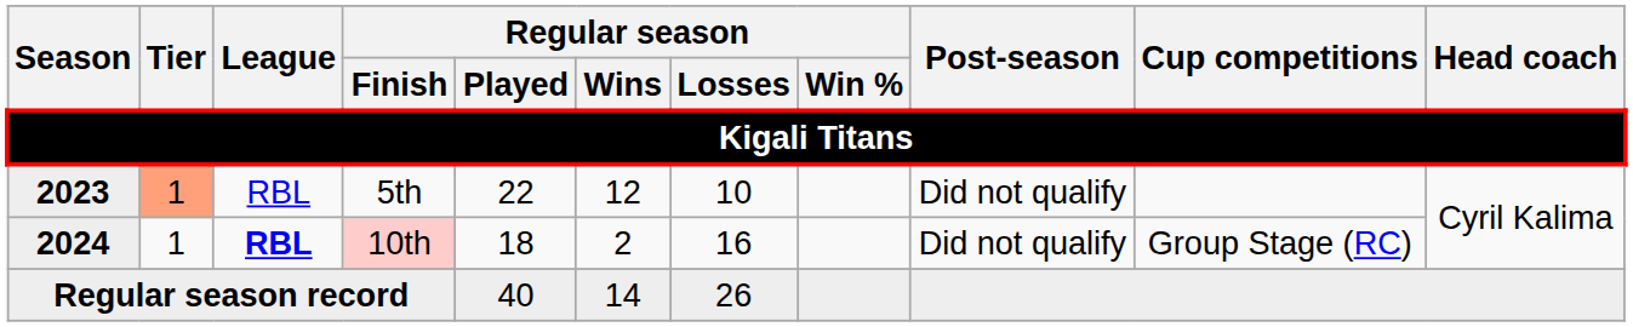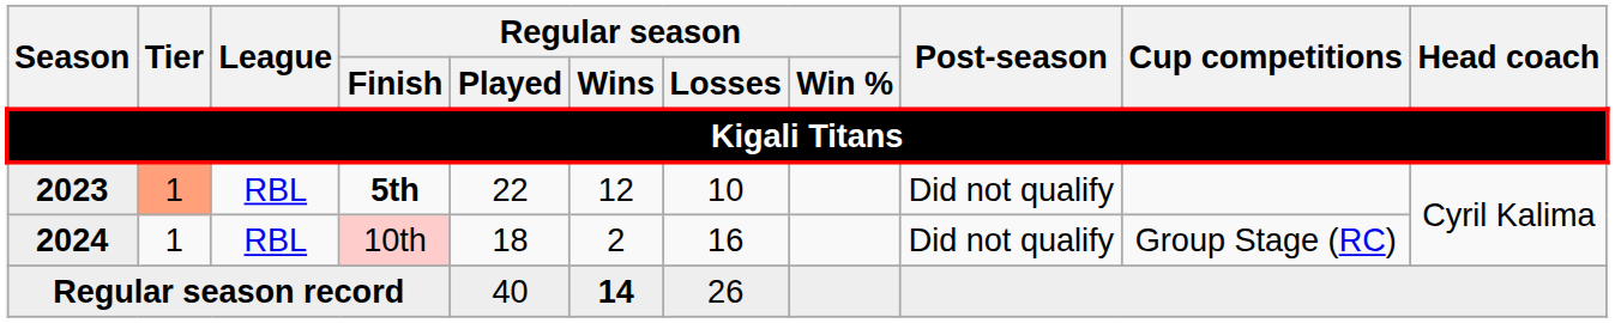2023 | Regular season / Finish: normal -> bold
2024 | League: bold -> normal
Regular season record | Regular season / Wins: normal -> bold
